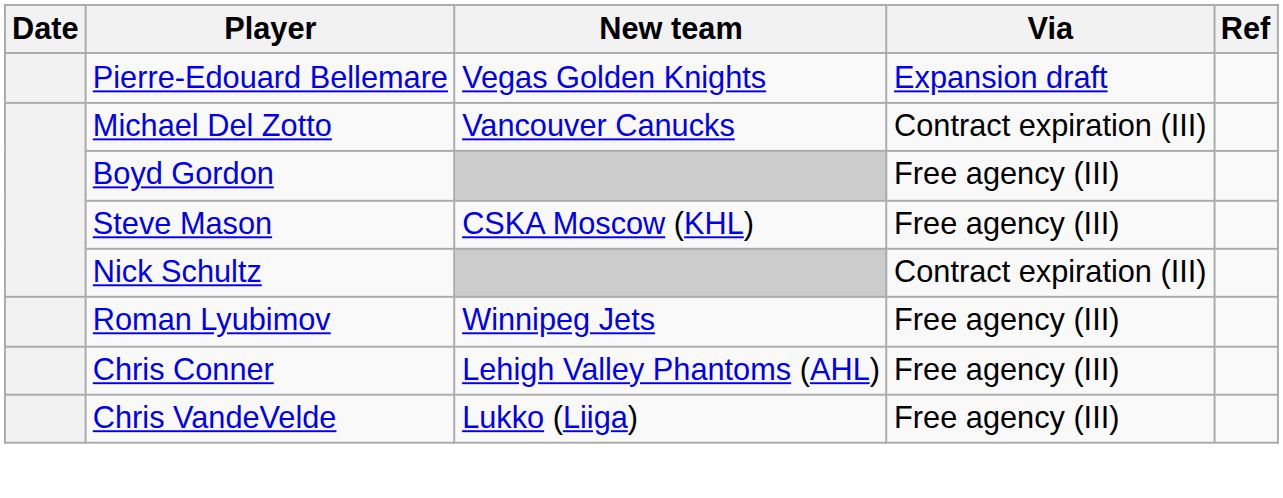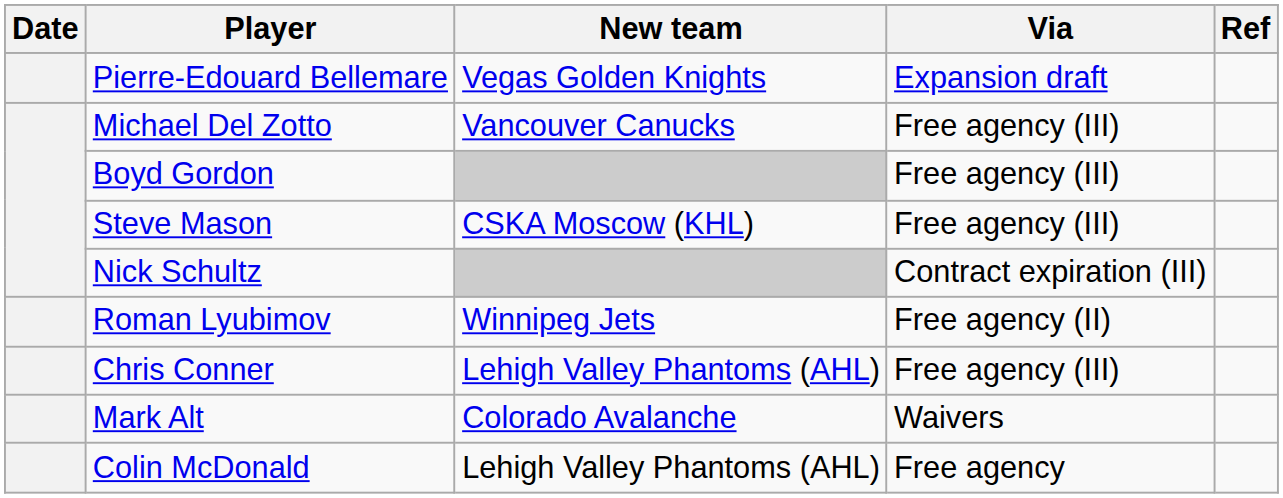Michael Del Zotto | Via: Contract expiration (III) -> Free agency (III)
Roman Lyubimov | Via: Free agency (III) -> Free agency (II)
- row: Chris VandeVelde | Lukko (Liiga) | Free agency (III)
+ row: Mark Alt | Colorado Avalanche | Waivers
+ row: Colin McDonald | Lehigh Valley Phantoms (AHL) | Free agency
